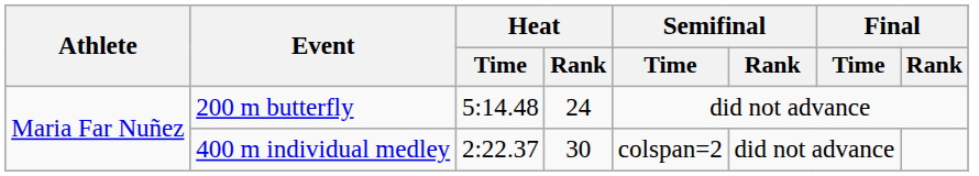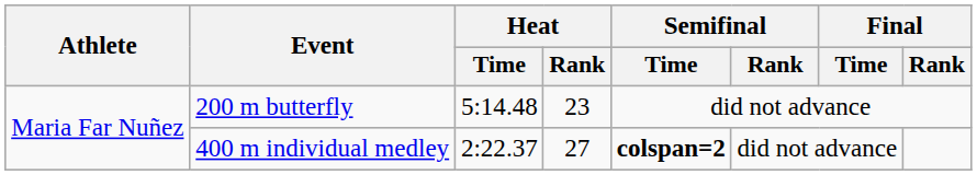200 m butterfly | Heat / Rank: 24 -> 23
400 m individual medley | Heat / Rank: 30 -> 27
400 m individual medley | Semifinal / Time: normal -> bold
